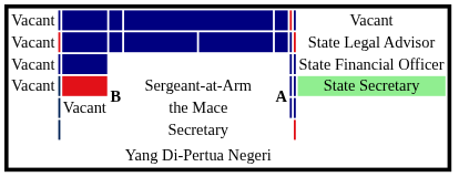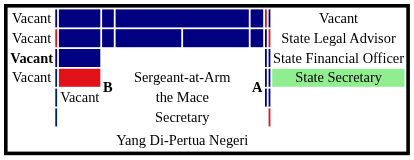row 3 | column 1: normal -> bold
